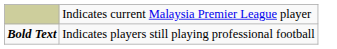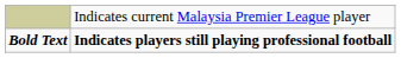Bold Text | column 2: normal -> bold
